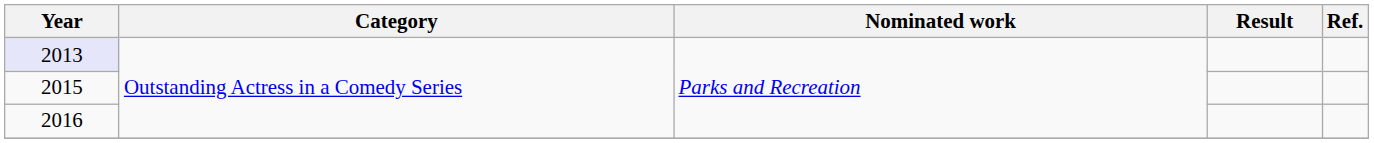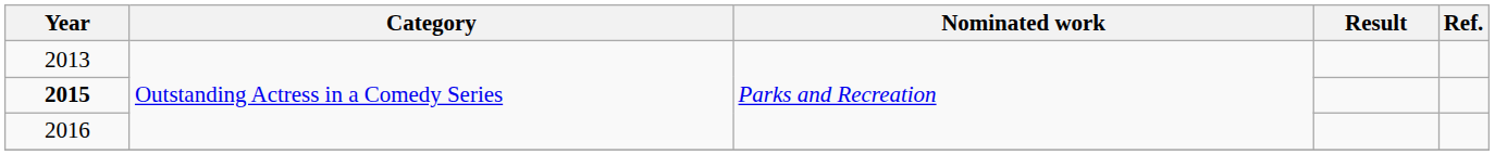2013 | Year: lavender background -> no background
2015 | Year: normal -> bold
